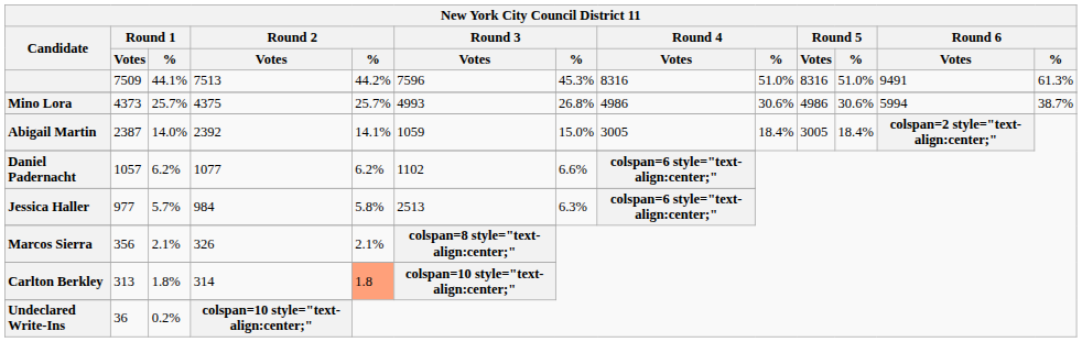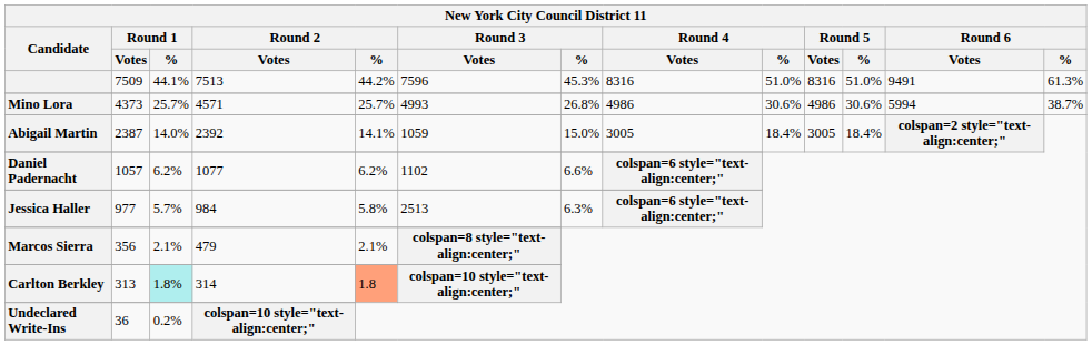Mino Lora | Round 2 / Votes: 4375 -> 4571
Marcos Sierra | Round 2 / Votes: 326 -> 479
Carlton Berkley | Round 1 / %: no background -> paleturquoise background
